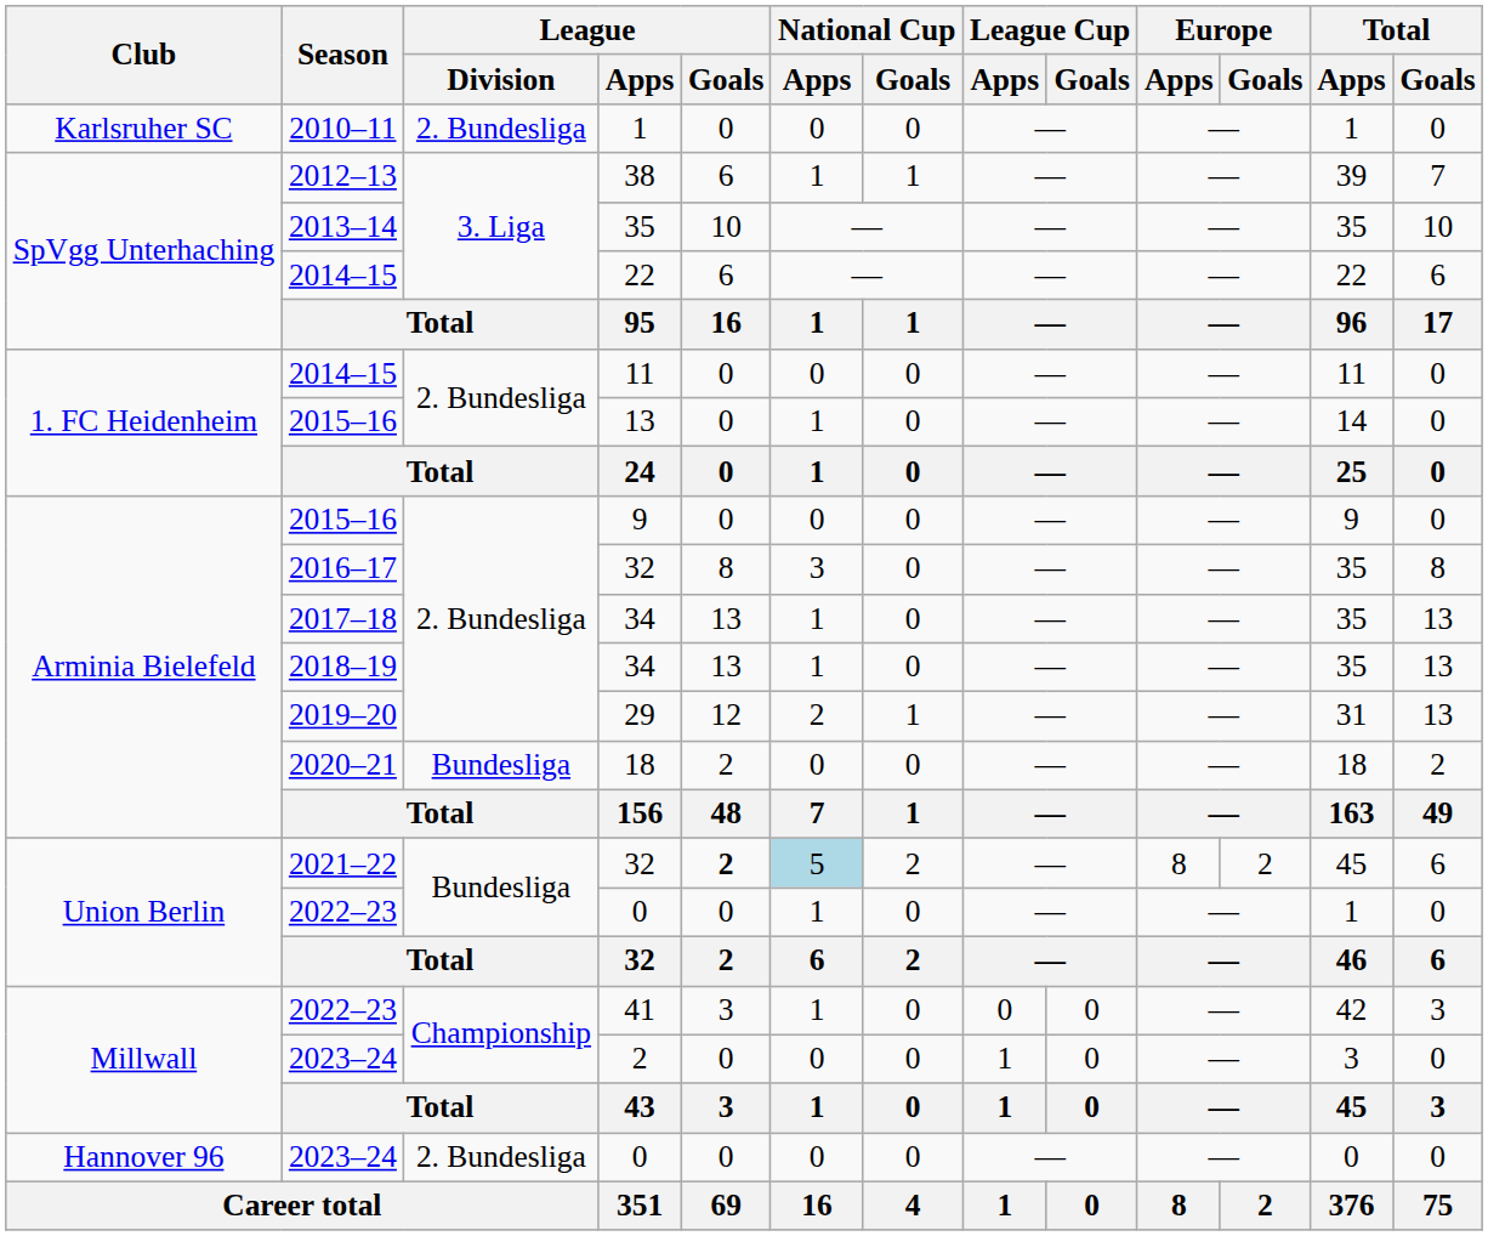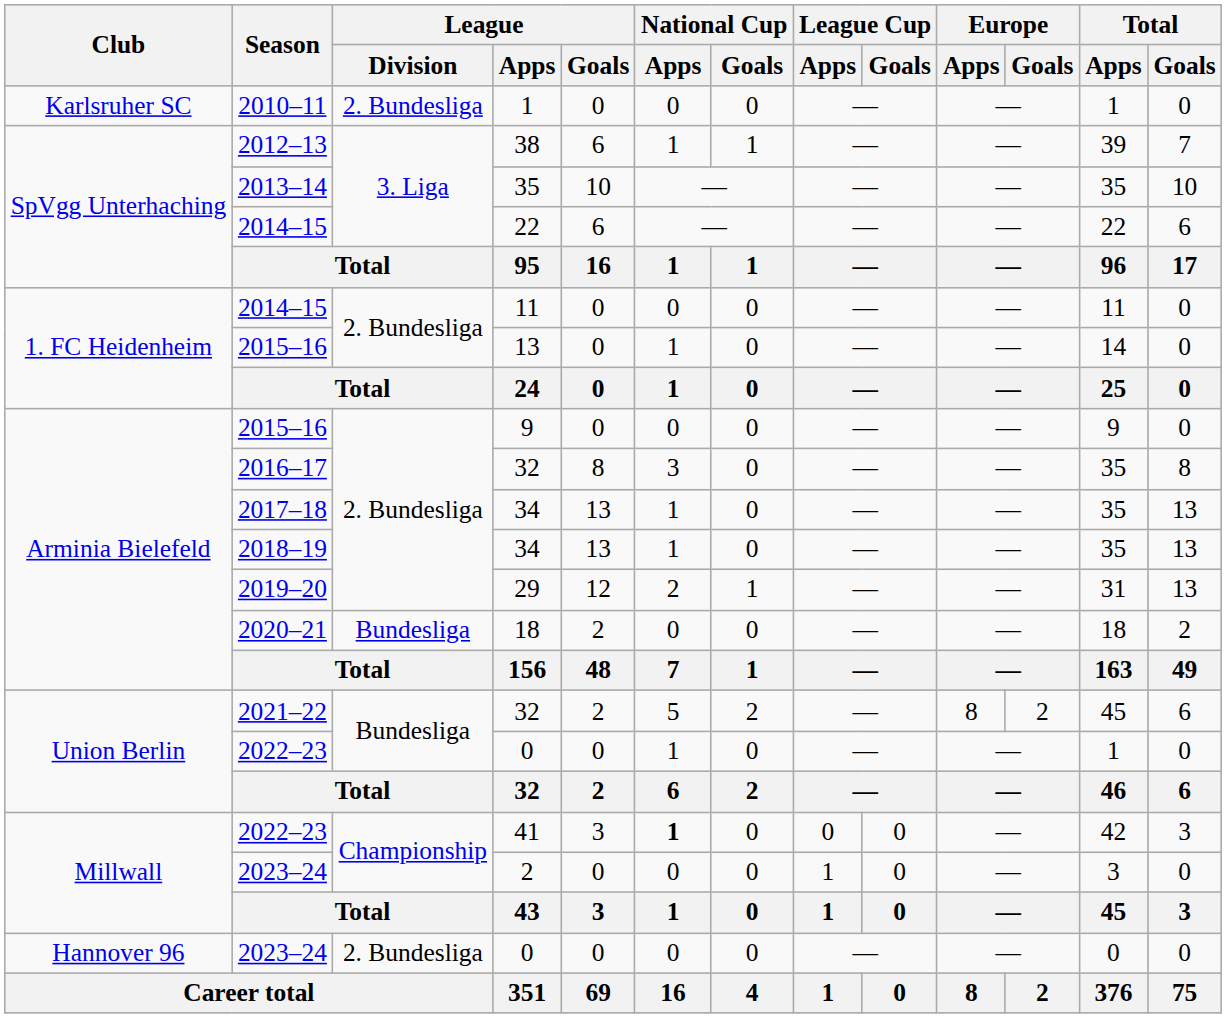2021–22 / 32 | League / Goals: bold -> normal
2021–22 / 32 | National Cup / Apps: lightblue background -> no background
41 | National Cup / Apps: normal -> bold
